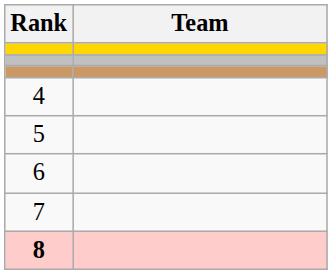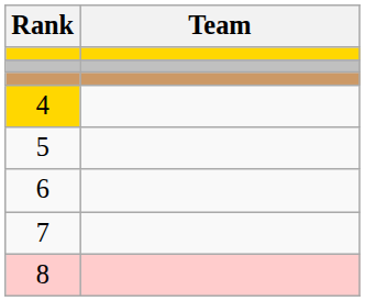row 5 | Rank: no background -> gold background
row 9 | Rank: bold -> normal
